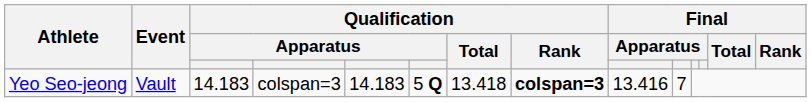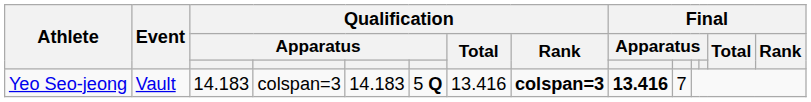Yeo Seo-jeong | Qualification / Total: 13.418 -> 13.416
Yeo Seo-jeong | column 9: normal -> bold
